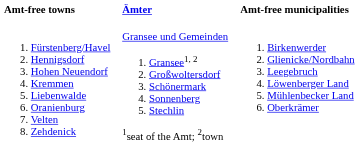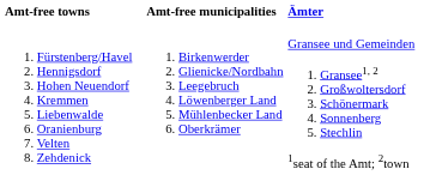columns swapped: Amt-free municipalities <-> Ämter
